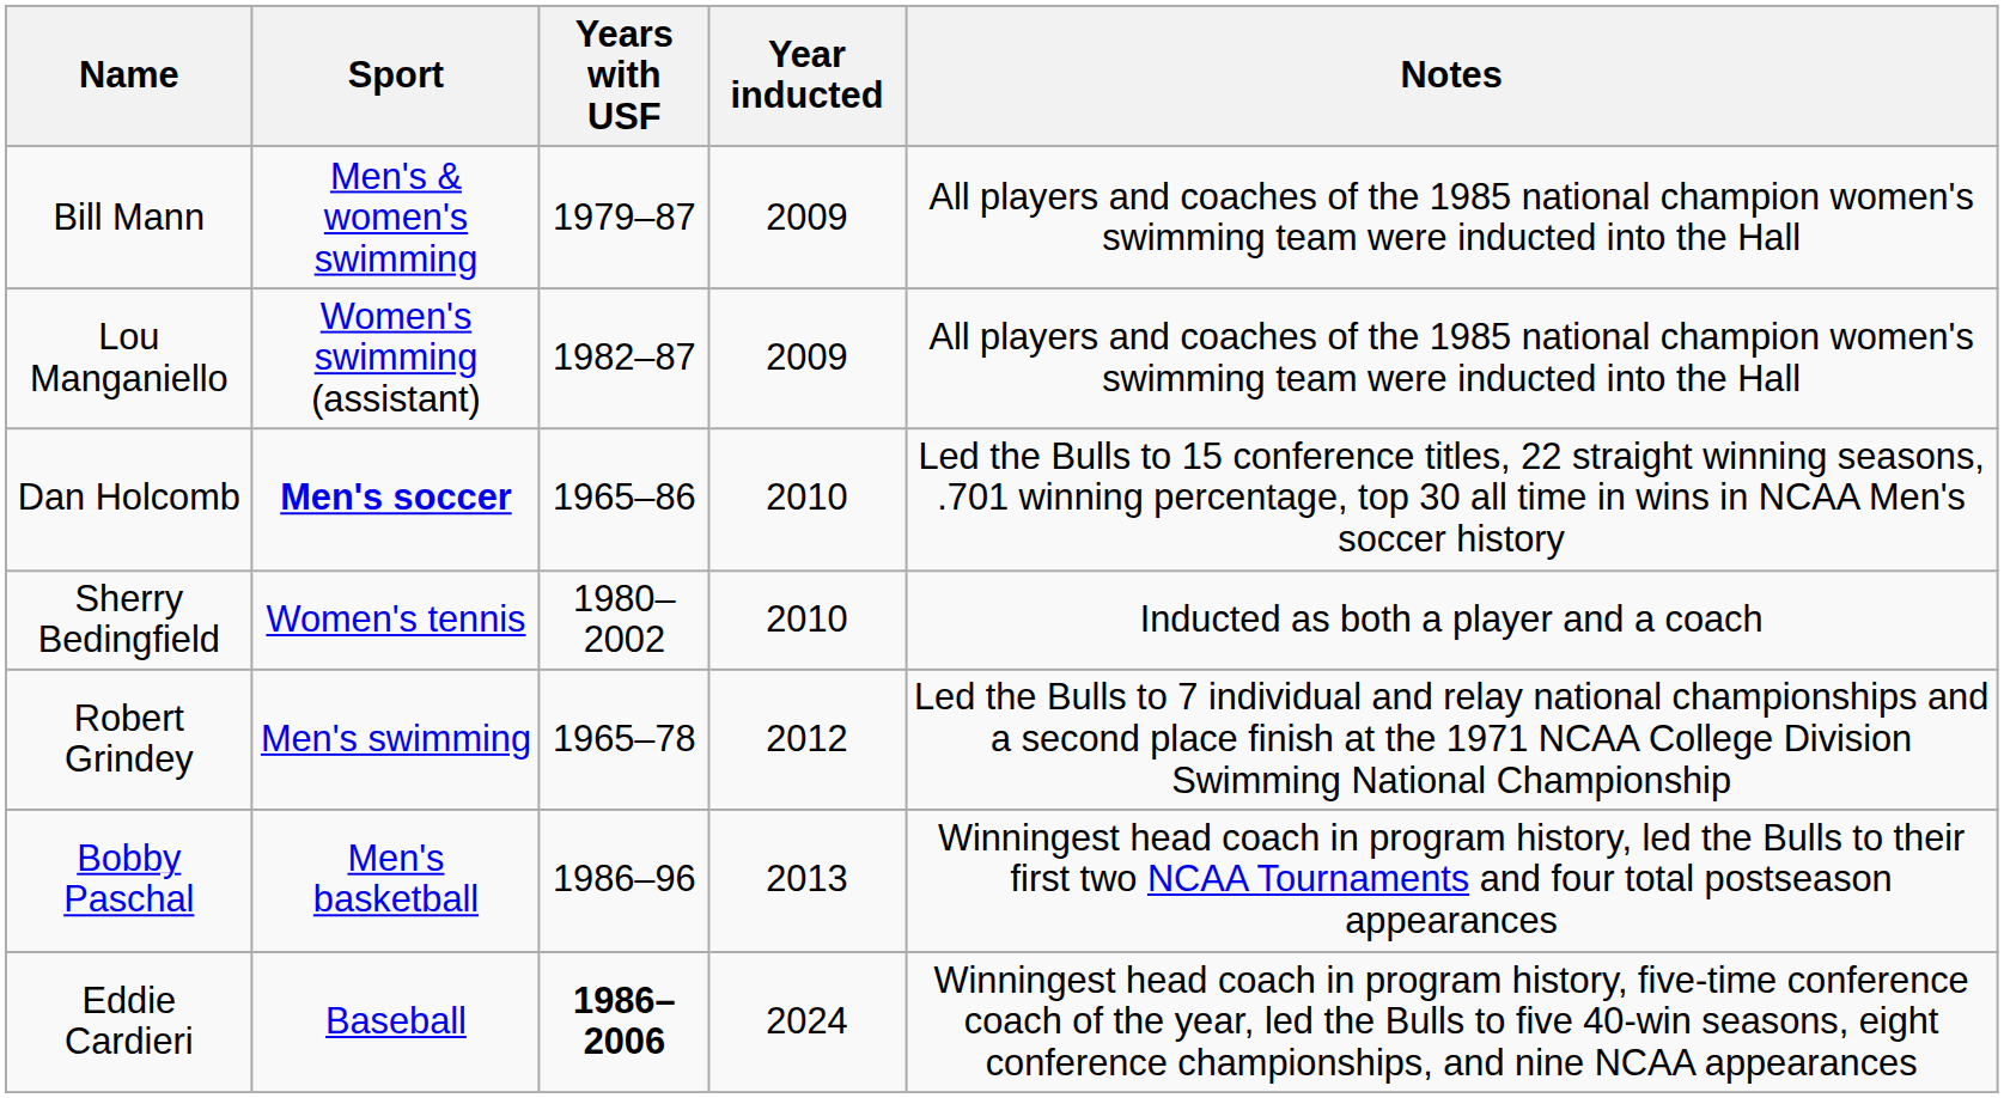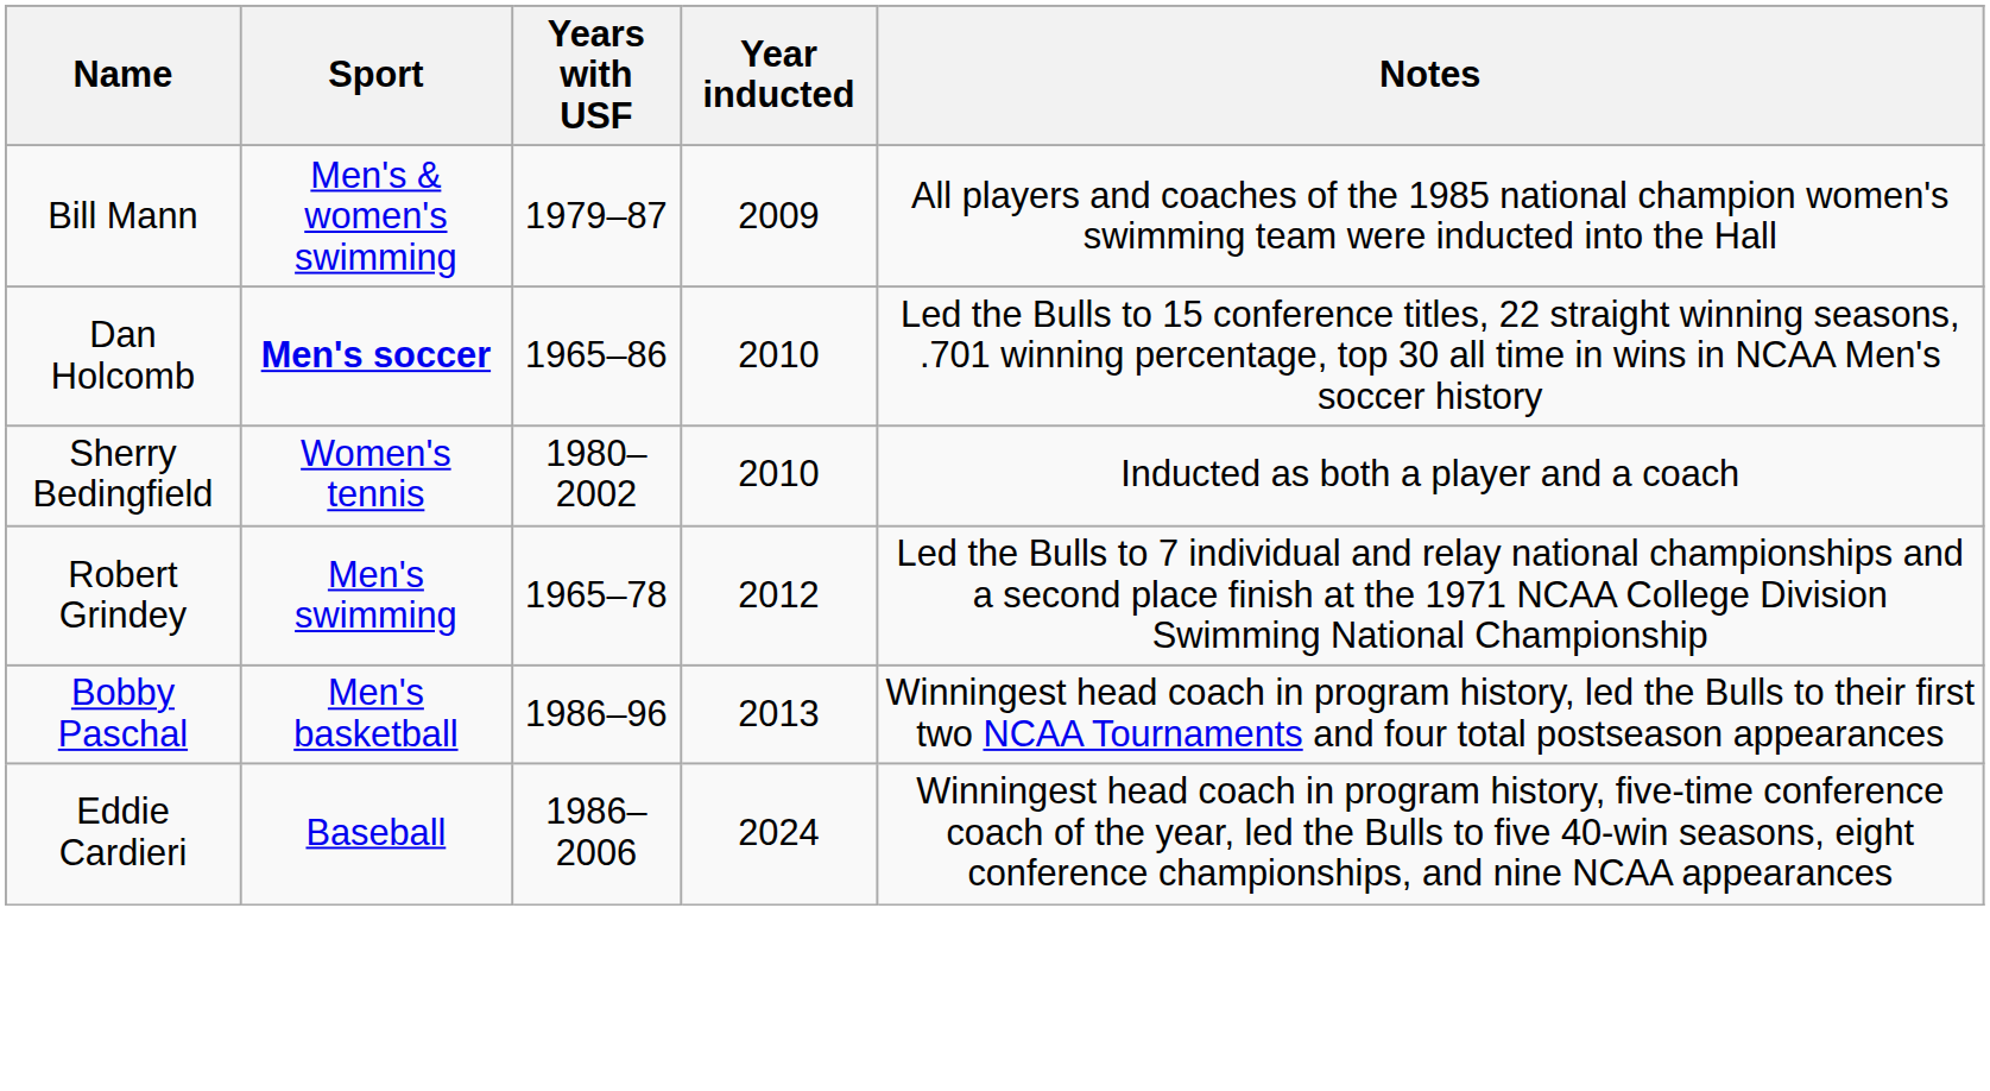- row: Lou Manganiello | Women's swimming (assistant) | 1982–87 | 2009 | All players and coaches of the 1985 national champion women's swimming team were inducted into the Hall
Eddie Cardieri | Years with USF: bold -> normal
